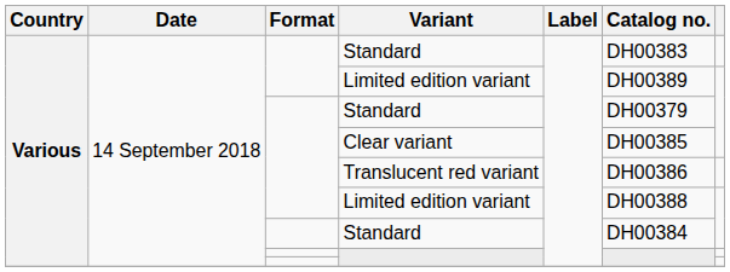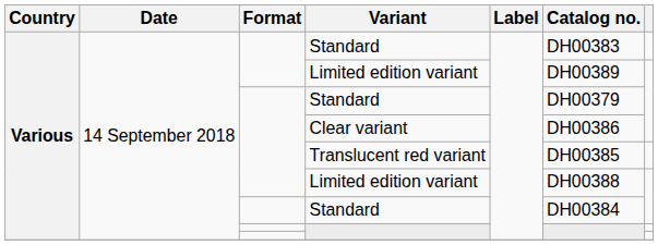Clear variant | Catalog no.: DH00385 -> DH00386
Translucent red variant | Catalog no.: DH00386 -> DH00385
